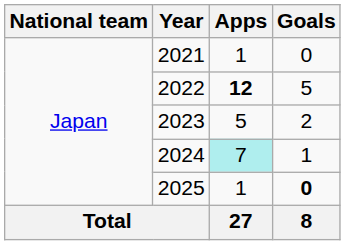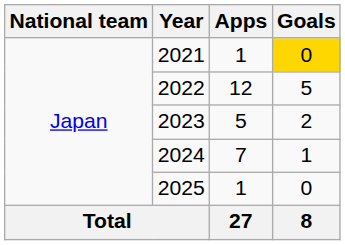2021 | Goals: no background -> gold background
2022 | Apps: bold -> normal
2024 | Apps: paleturquoise background -> no background
2025 | Goals: bold -> normal
